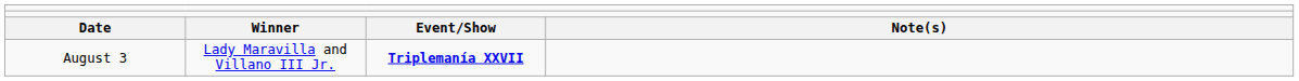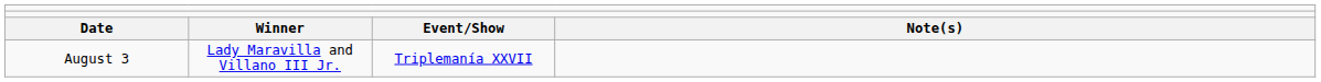August 3 | column 3: bold -> normal
